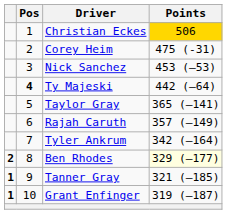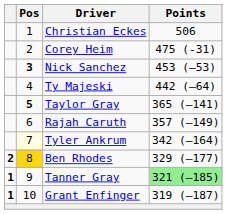Christian Eckes | Points: gold background -> no background
Nick Sanchez | Pos: normal -> bold
Ty Majeski | Pos: bold -> normal
Taylor Gray | Pos: normal -> bold
Tyler Ankrum | Pos: no background -> lightyellow background
Ben Rhodes | Pos: no background -> gold background
Ben Rhodes | Points: lightyellow background -> no background
Tanner Gray | Points: no background -> lightgreen background
